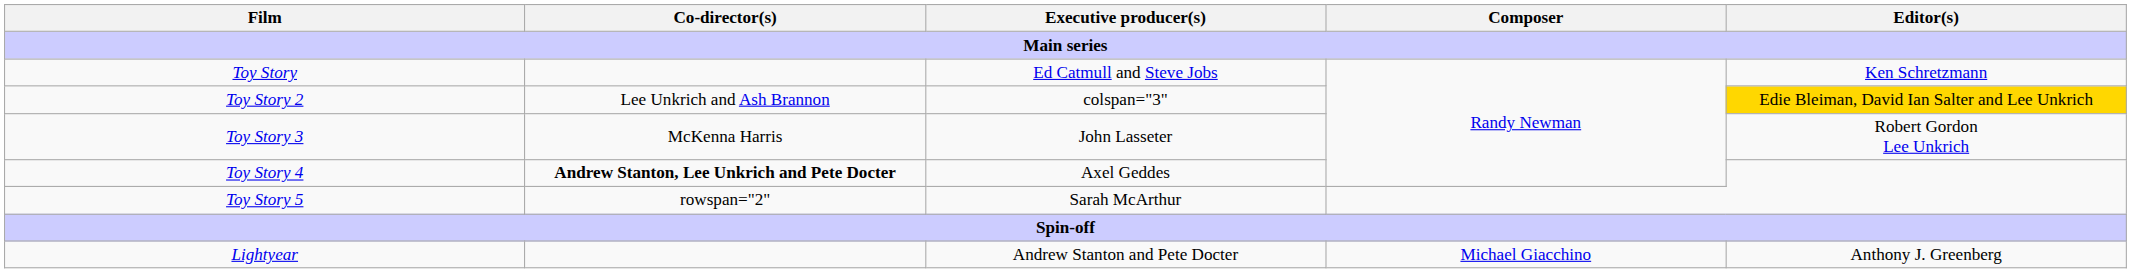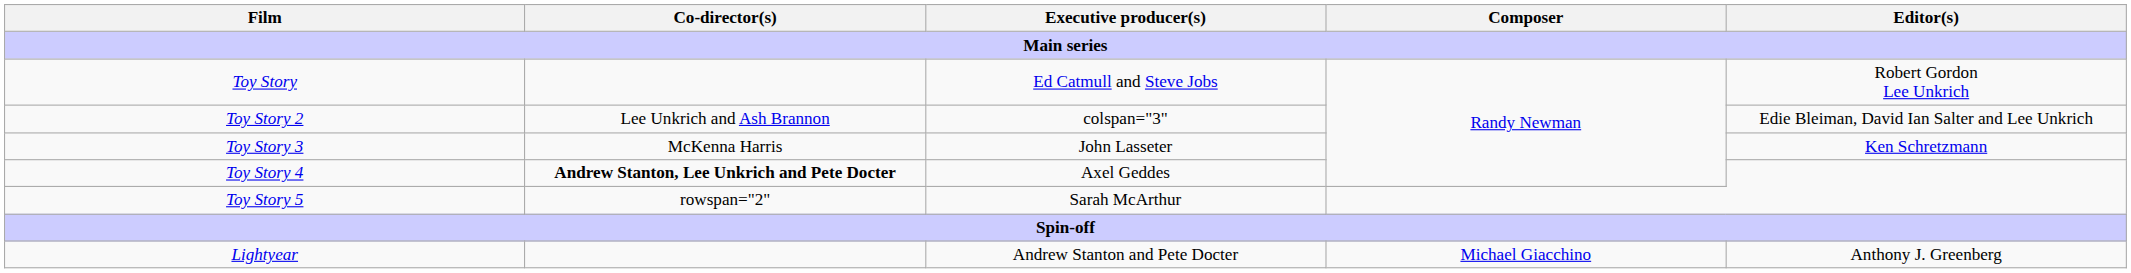Toy Story | Editor(s): Ken Schretzmann -> Robert Gordon Lee Unkrich
Toy Story 2 | Editor(s): gold background -> no background
Toy Story 3 | Editor(s): Robert Gordon Lee Unkrich -> Ken Schretzmann
